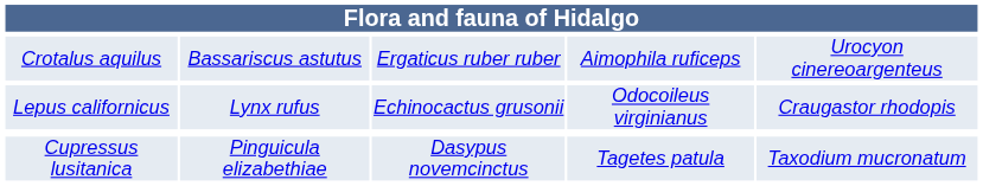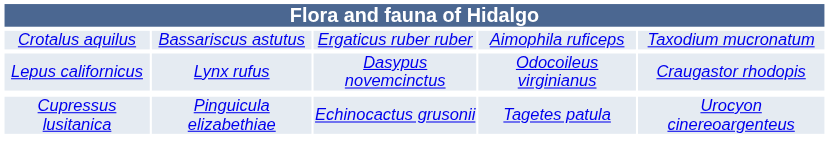Crotalus aquilus | column 5: Urocyon cinereoargenteus -> Taxodium mucronatum
Lepus californicus | column 3: Echinocactus grusonii -> Dasypus novemcinctus
Cupressus lusitanica | column 3: Dasypus novemcinctus -> Echinocactus grusonii
Cupressus lusitanica | column 5: Taxodium mucronatum -> Urocyon cinereoargenteus
